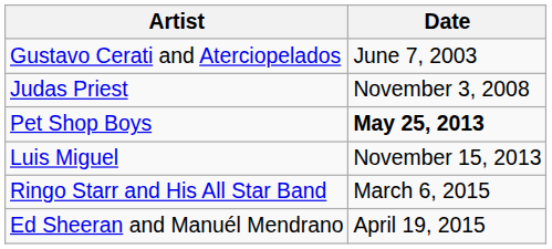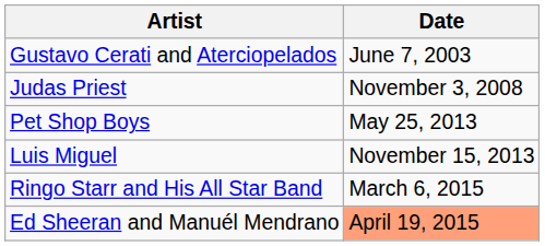Pet Shop Boys | Date: bold -> normal
Ed Sheeran and Manuél Mendrano | Date: no background -> lightsalmon background
